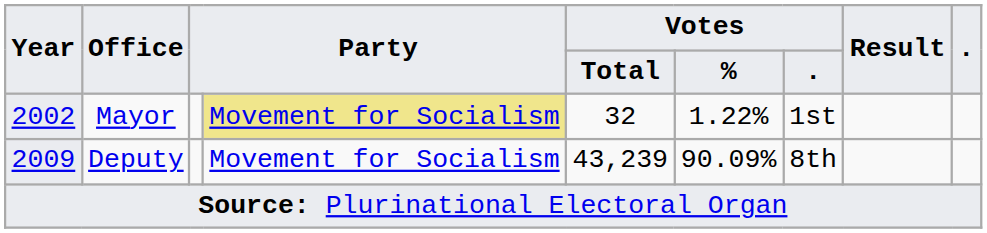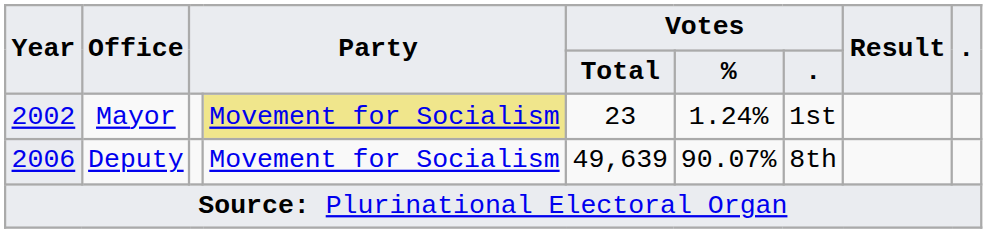Mayor | Votes / Total: 32 -> 23
Mayor | Votes / %: 1.22% -> 1.24%
Deputy | Year: 2009 -> 2006
Deputy | Votes / Total: 43,239 -> 49,639
Deputy | Votes / %: 90.09% -> 90.07%
